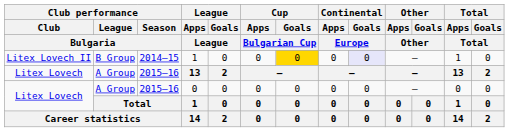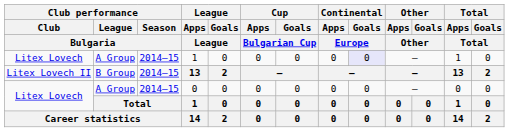row 4 | Club performance / Club / Bulgaria: Litex Lovech II -> Litex Lovech
row 4 | Club performance / League / Bulgaria: B Group -> A Group
row 4 | Cup / Goals / Bulgarian Cup: gold background -> no background
row 5 | Club performance / Club / Bulgaria: Litex Lovech -> Litex Lovech II
row 5 | Club performance / League / Bulgaria: A Group -> B Group
row 5 | Club performance / Season / Bulgaria: 2015–16 -> 2014–15
row 6 | Club performance / Season / Bulgaria: 2015–16 -> 2014–15
